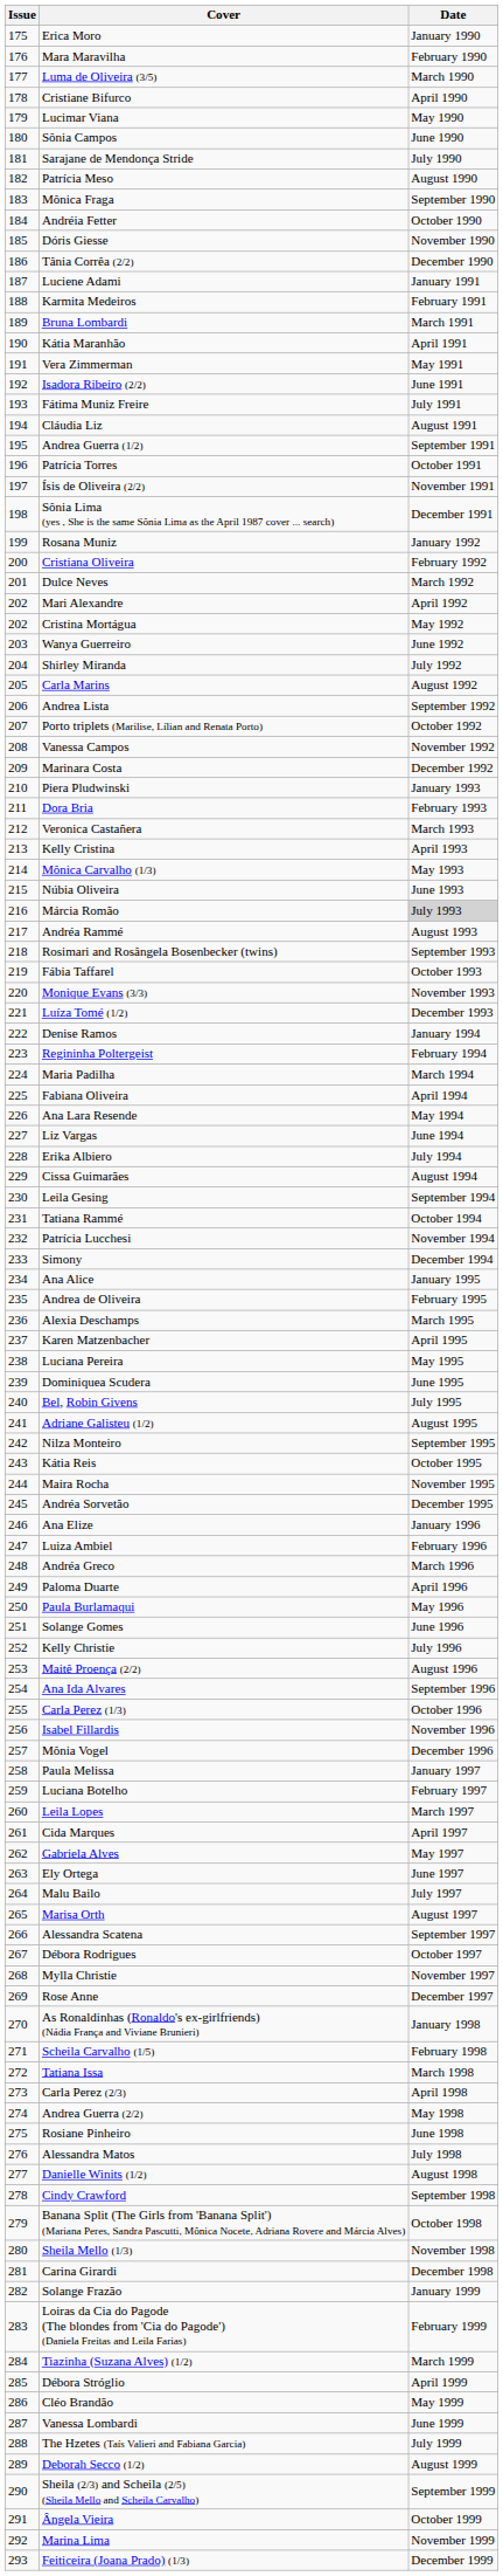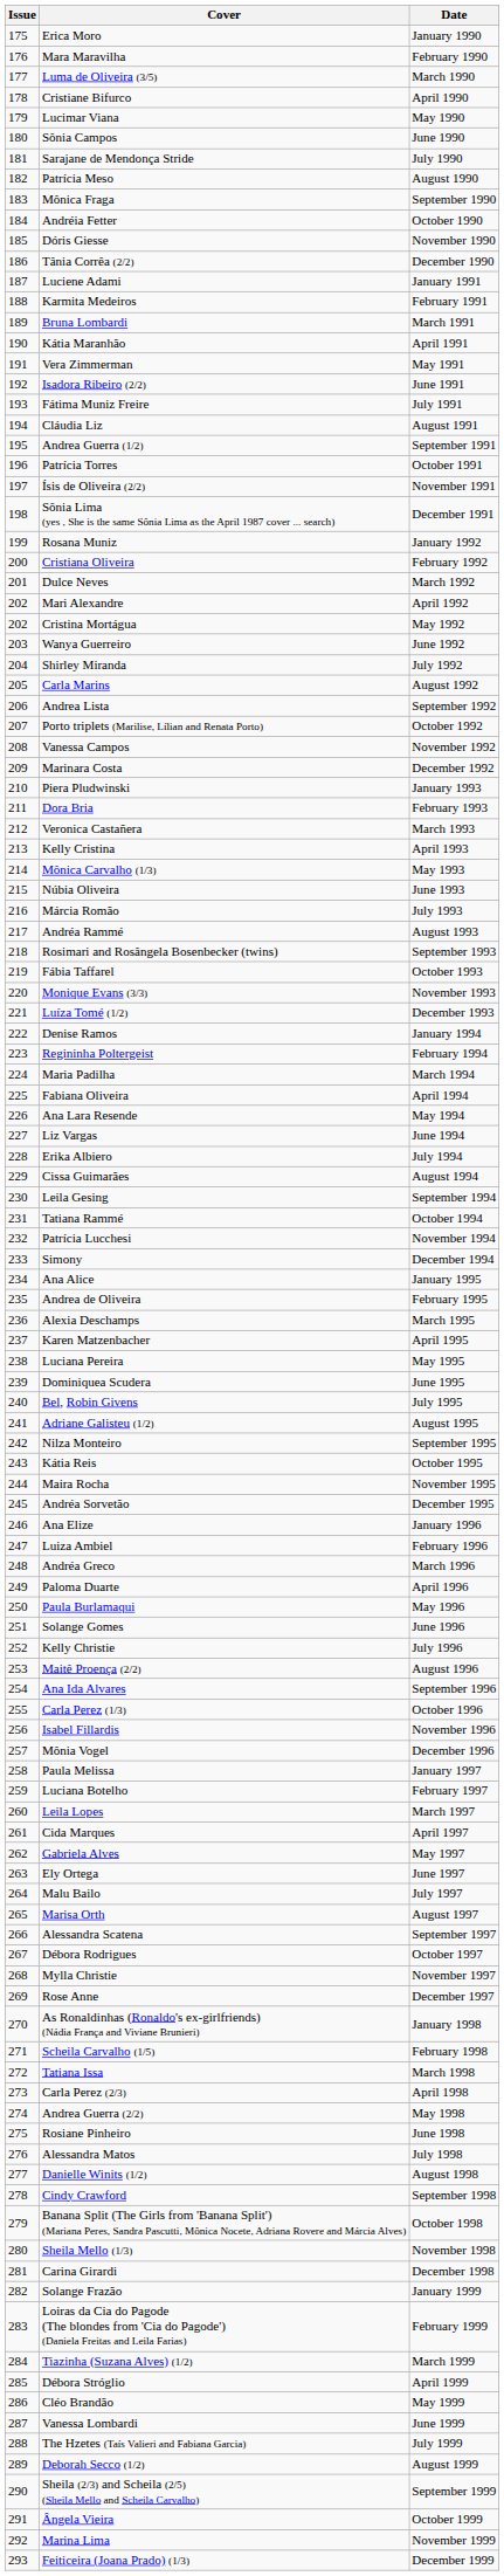Márcia Romão | Date: lightgrey background -> no background
